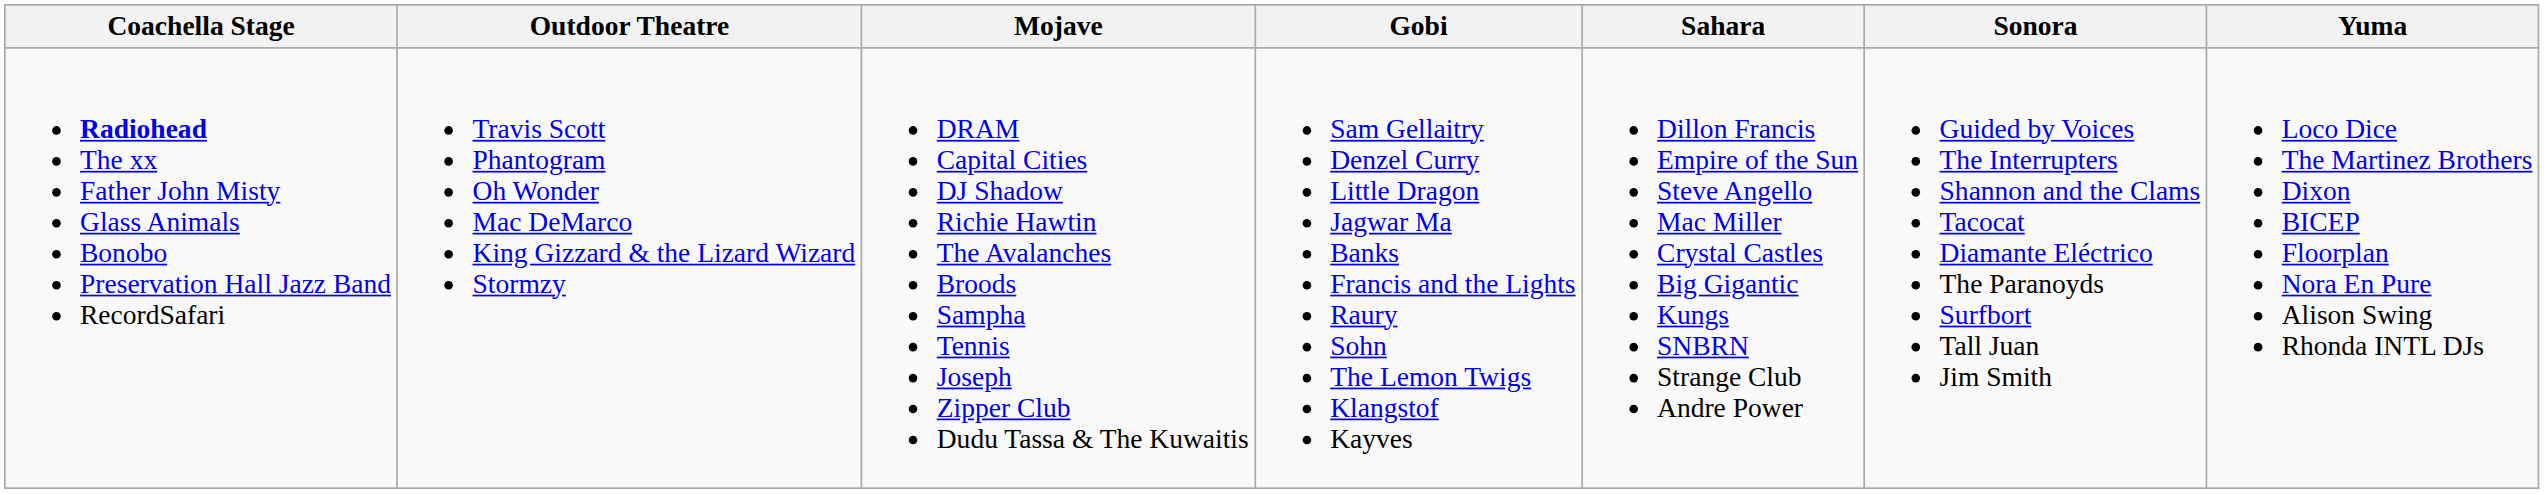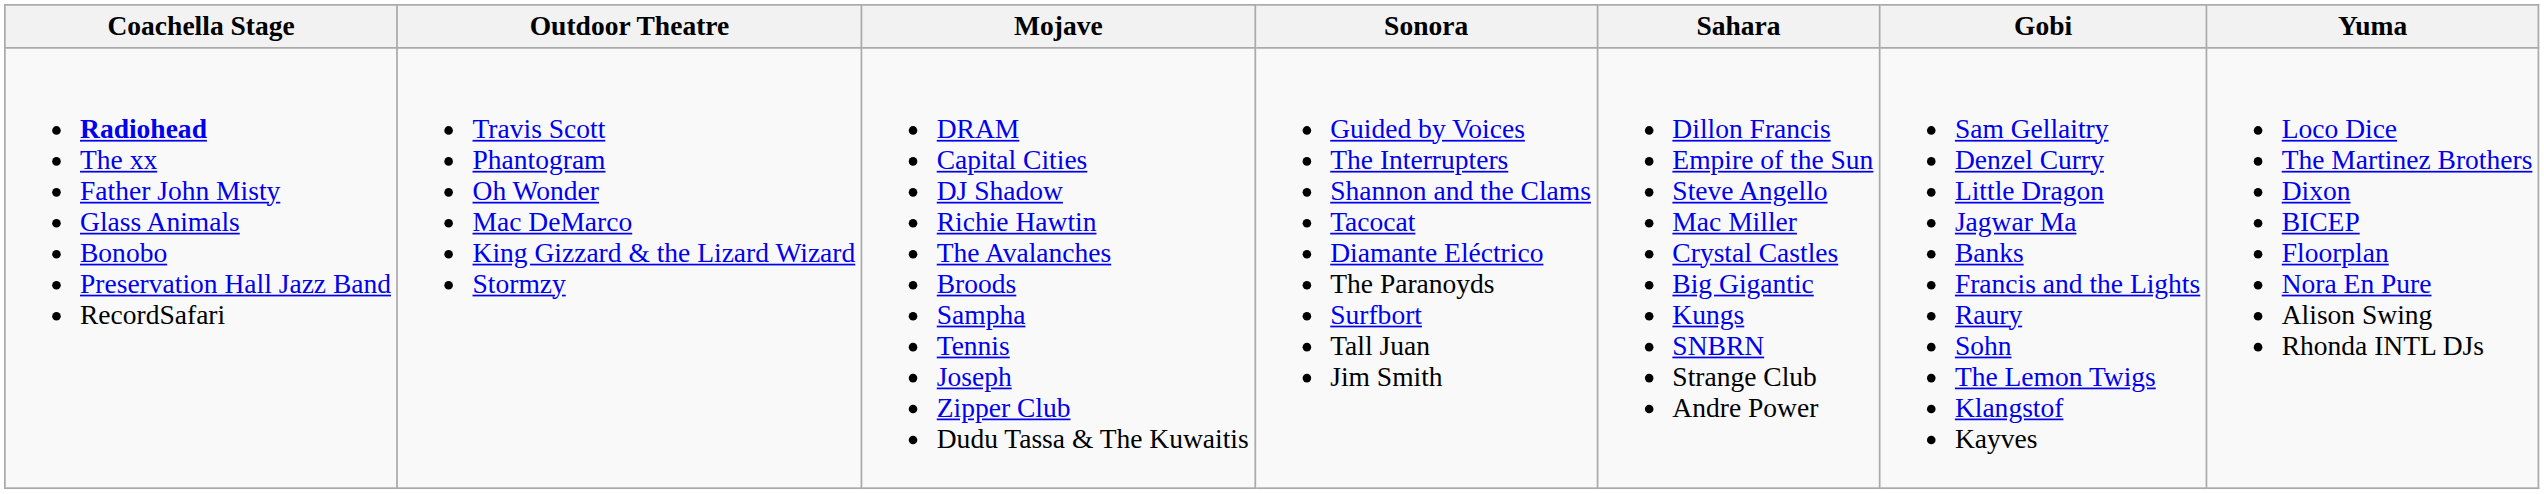columns swapped: Gobi <-> Sonora
